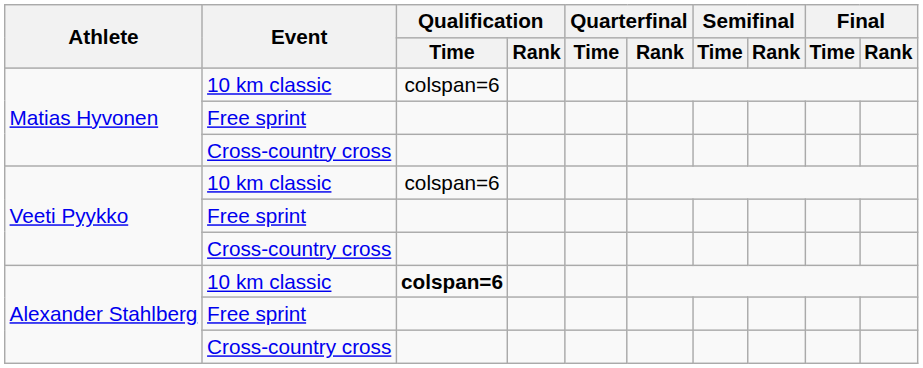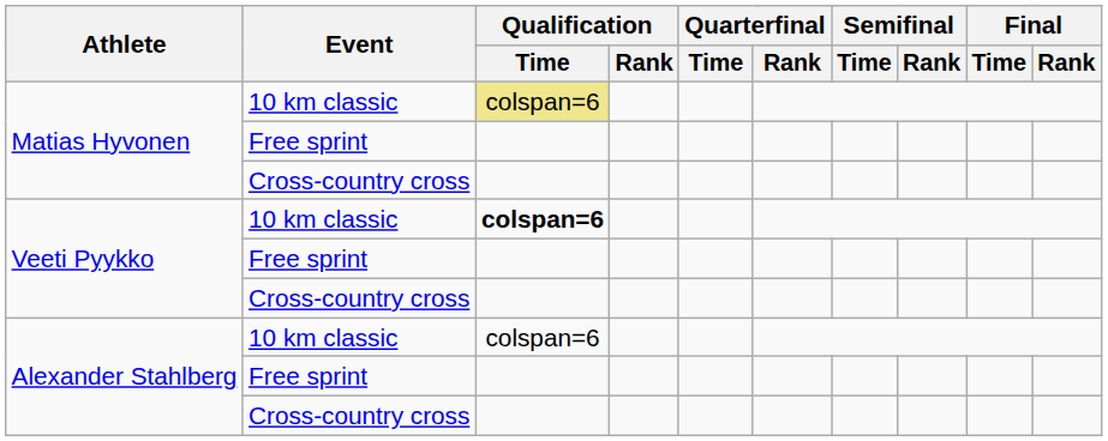Matias Hyvonen / 10 km classic | Qualification / Time: no background -> khaki background
Veeti Pyykko / 10 km classic | Qualification / Time: normal -> bold
Alexander Stahlberg / 10 km classic | Qualification / Time: bold -> normal
